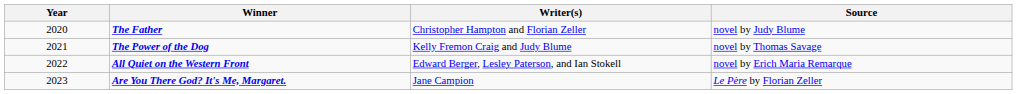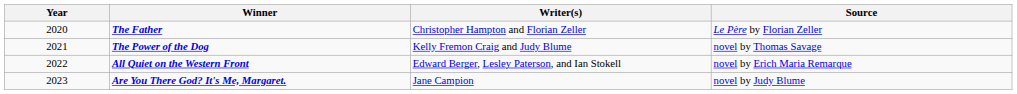The Father | Source: novel by Judy Blume -> Le Père by Florian Zeller
Are You There God? It's Me, Margaret. | Source: Le Père by Florian Zeller -> novel by Judy Blume
